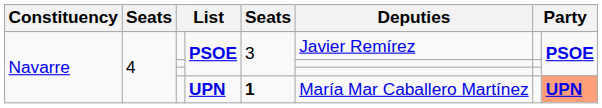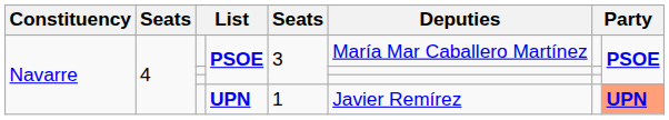row 2 | Deputies: Javier Remírez -> María Mar Caballero Martínez
row 5 | column 5: bold -> normal
row 5 | Deputies: María Mar Caballero Martínez -> Javier Remírez
